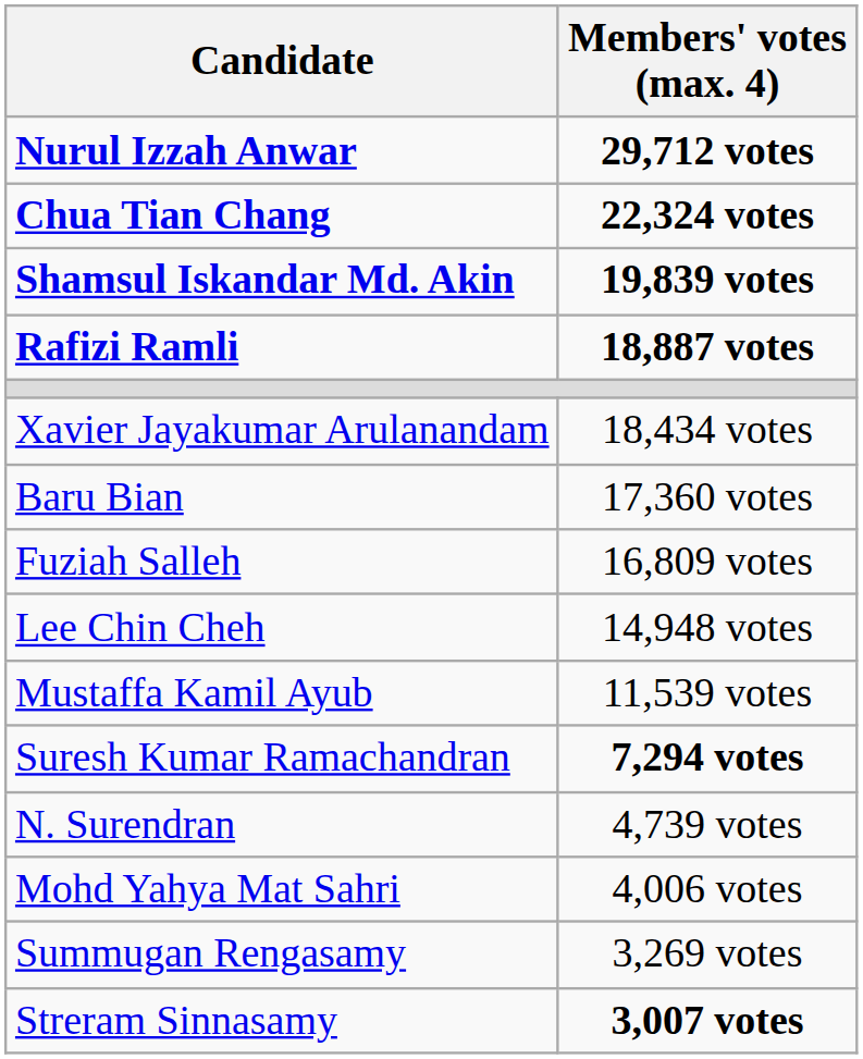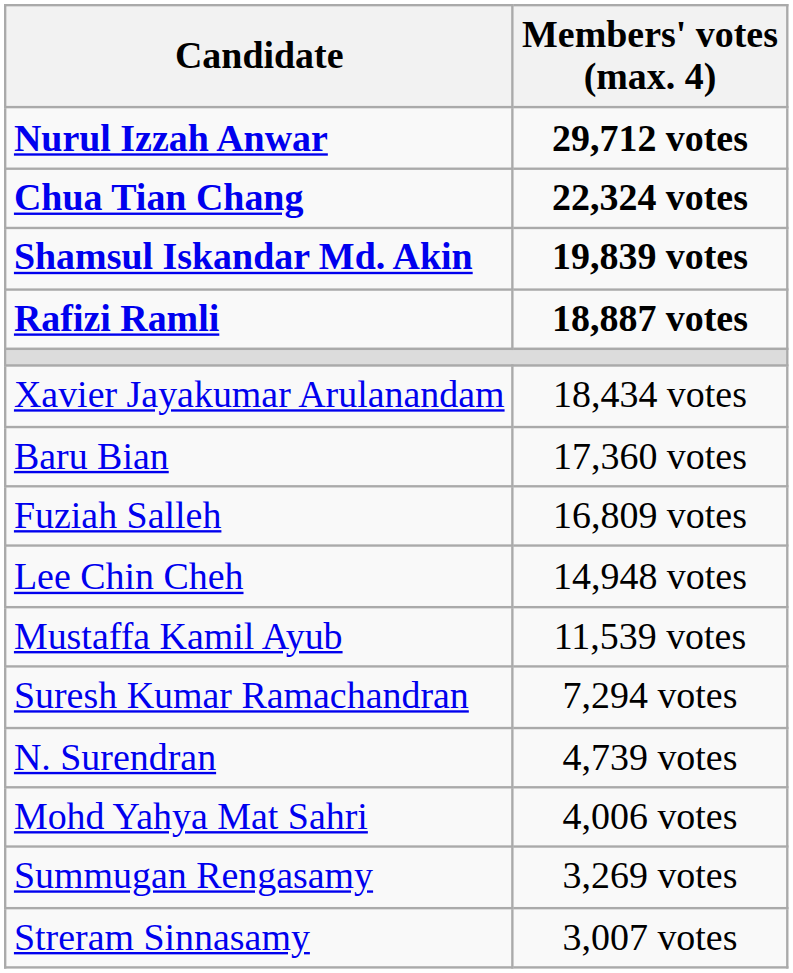Suresh Kumar Ramachandran | Members' votes (max. 4): bold -> normal
Streram Sinnasamy | Members' votes (max. 4): bold -> normal
